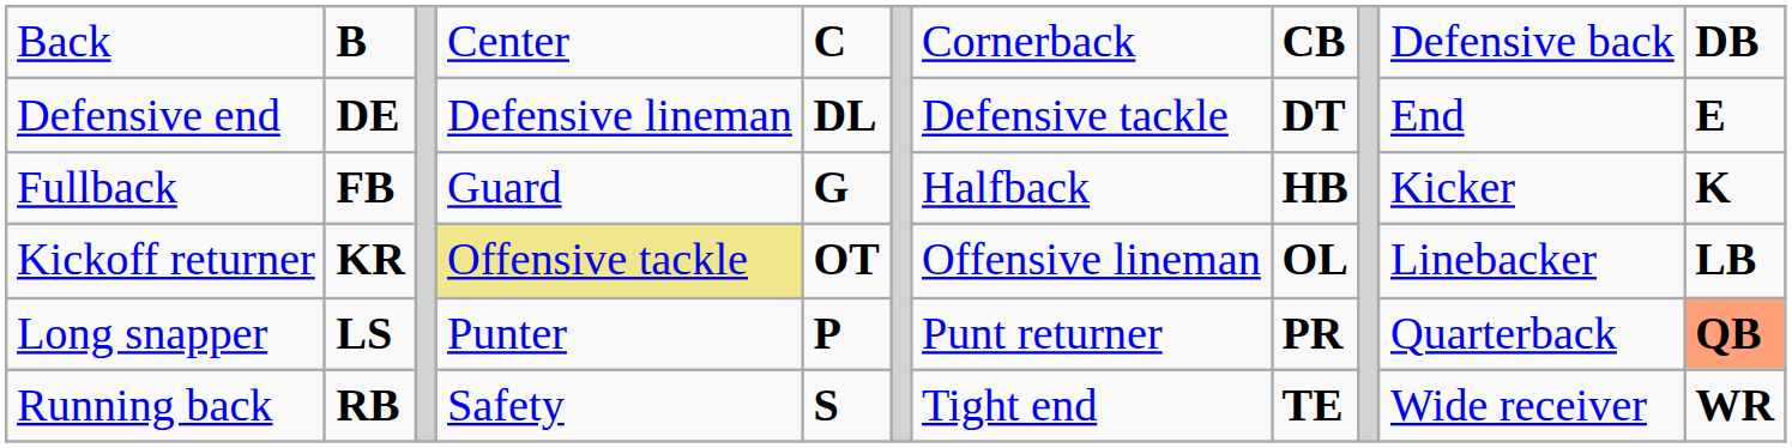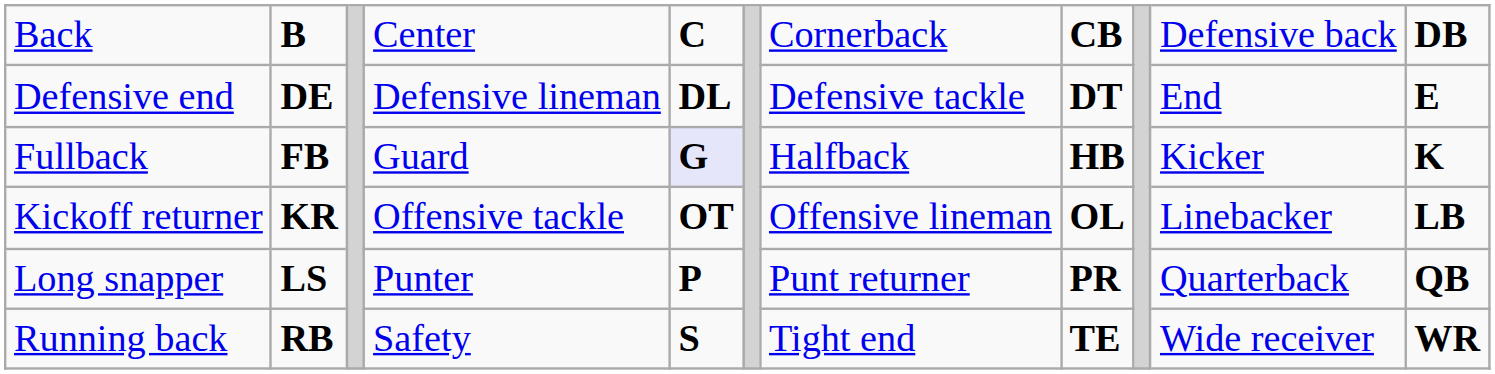Fullback | column 5: no background -> lavender background
Kickoff returner | column 4: khaki background -> no background
Long snapper | column 11: lightsalmon background -> no background
